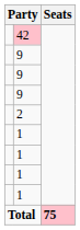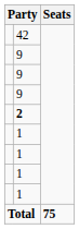42 | column 2: pink background -> no background
2 | column 2: normal -> bold
Total | Seats: pink background -> no background
